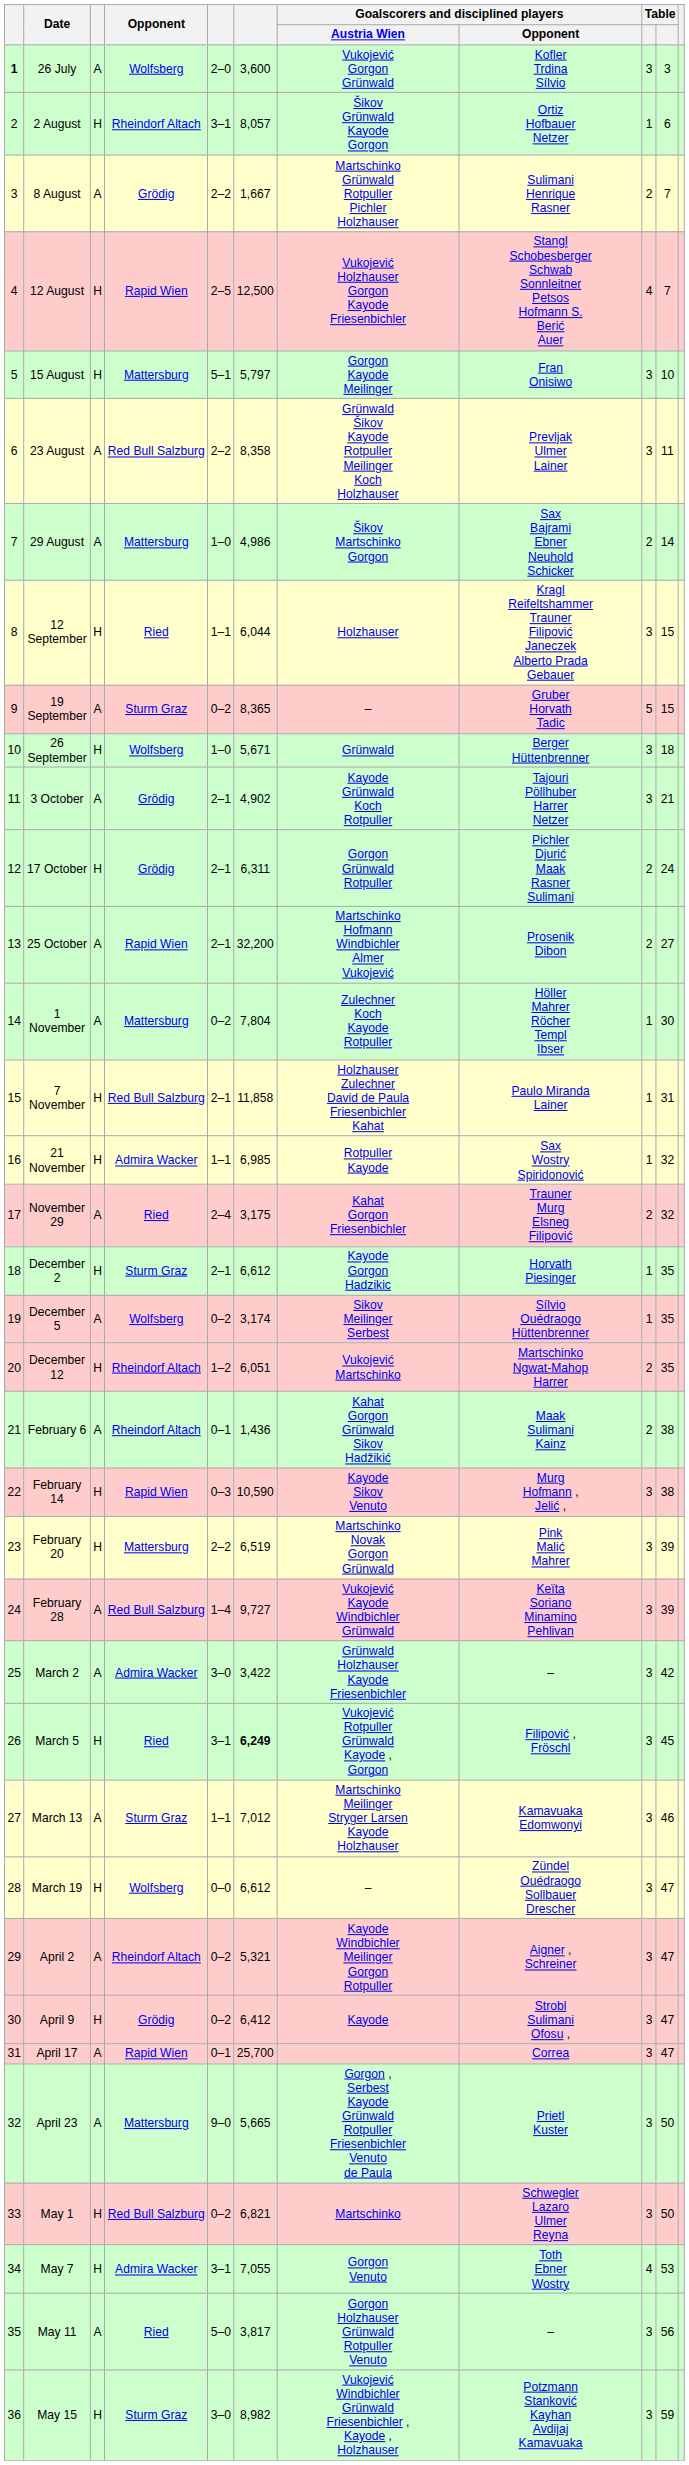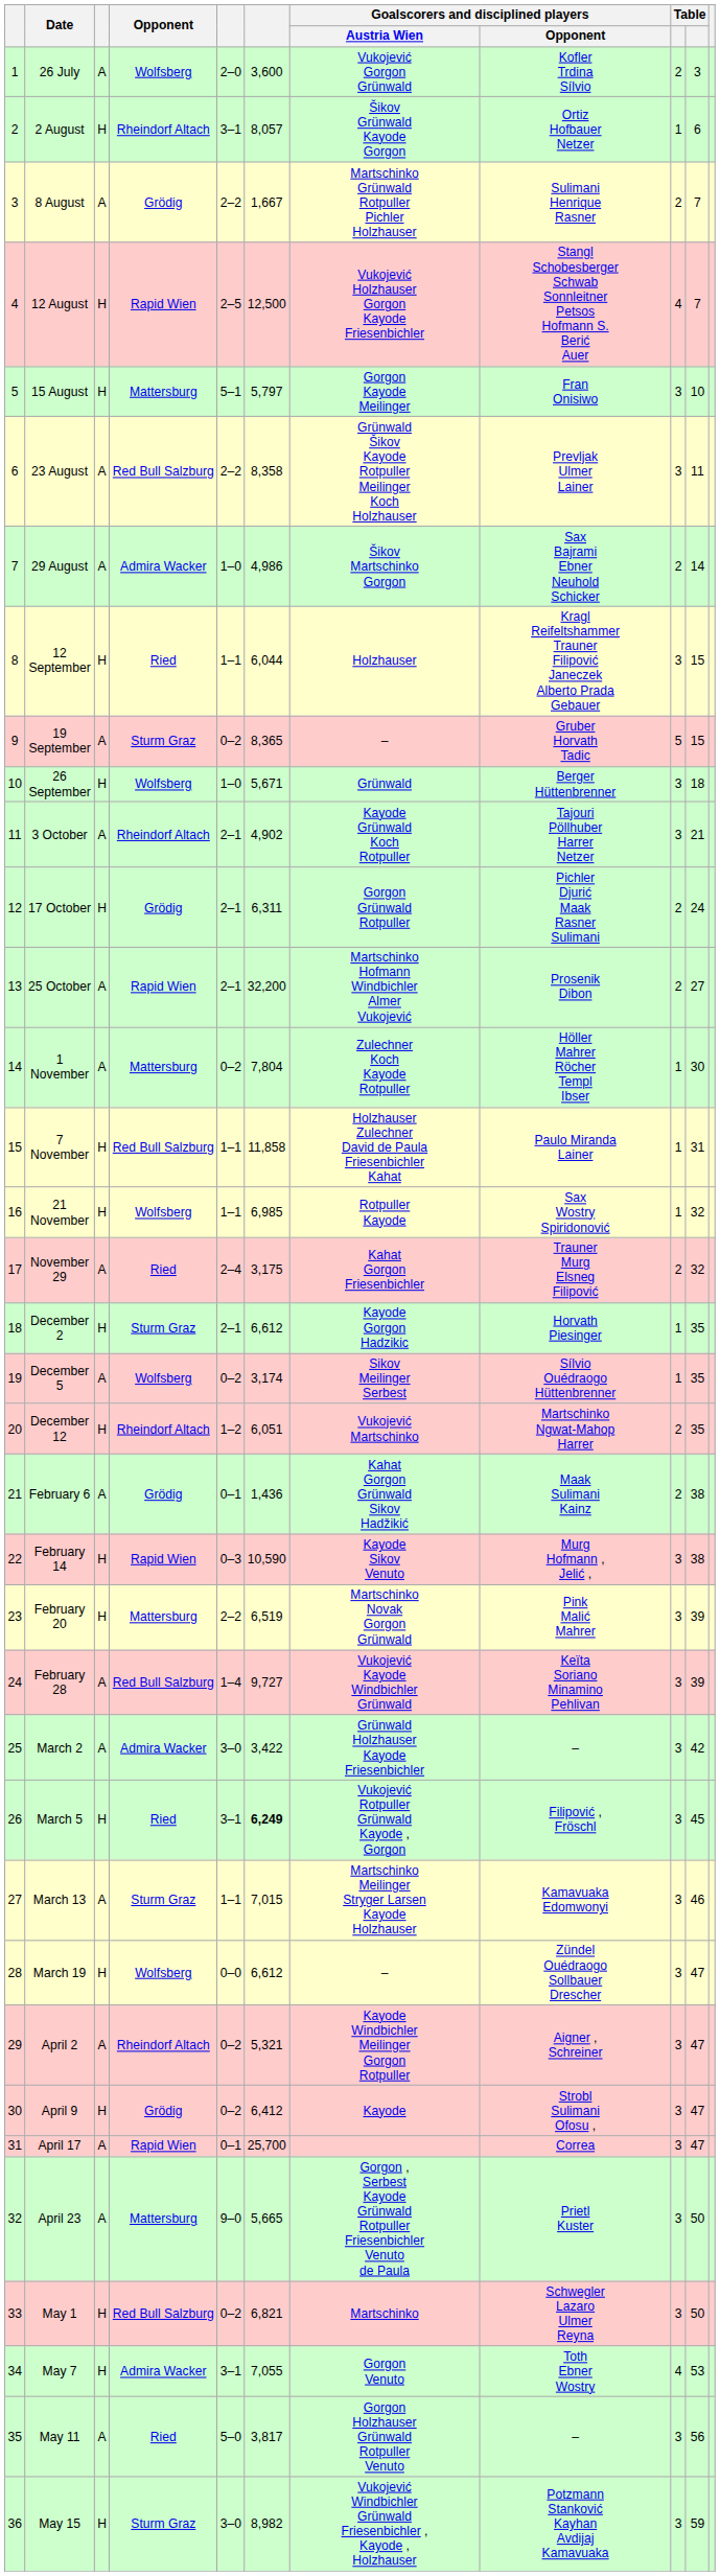26 July | column 1: bold -> normal
26 July | column 9: 3 -> 2
29 August | Opponent: Mattersburg -> Admira Wacker
3 October | Opponent: Grödig -> Rheindorf Altach
7 November | column 5: 2–1 -> 1–1
21 November | Opponent: Admira Wacker -> Wolfsberg
February 6 | Opponent: Rheindorf Altach -> Grödig
March 13 | column 6: 7,012 -> 7,015
